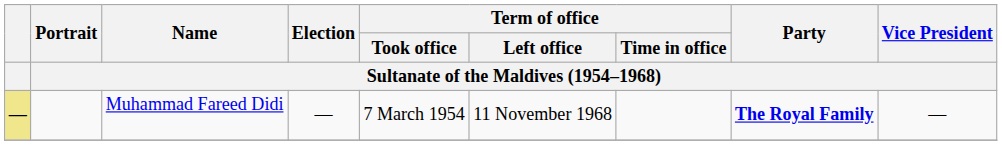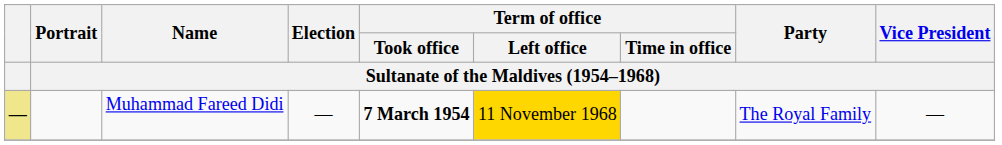Muhammad Fareed Didi | column 5: normal -> bold
Muhammad Fareed Didi | column 6: no background -> gold background
Muhammad Fareed Didi | Party / Sultanate of the Maldives (1954–1968): bold -> normal
